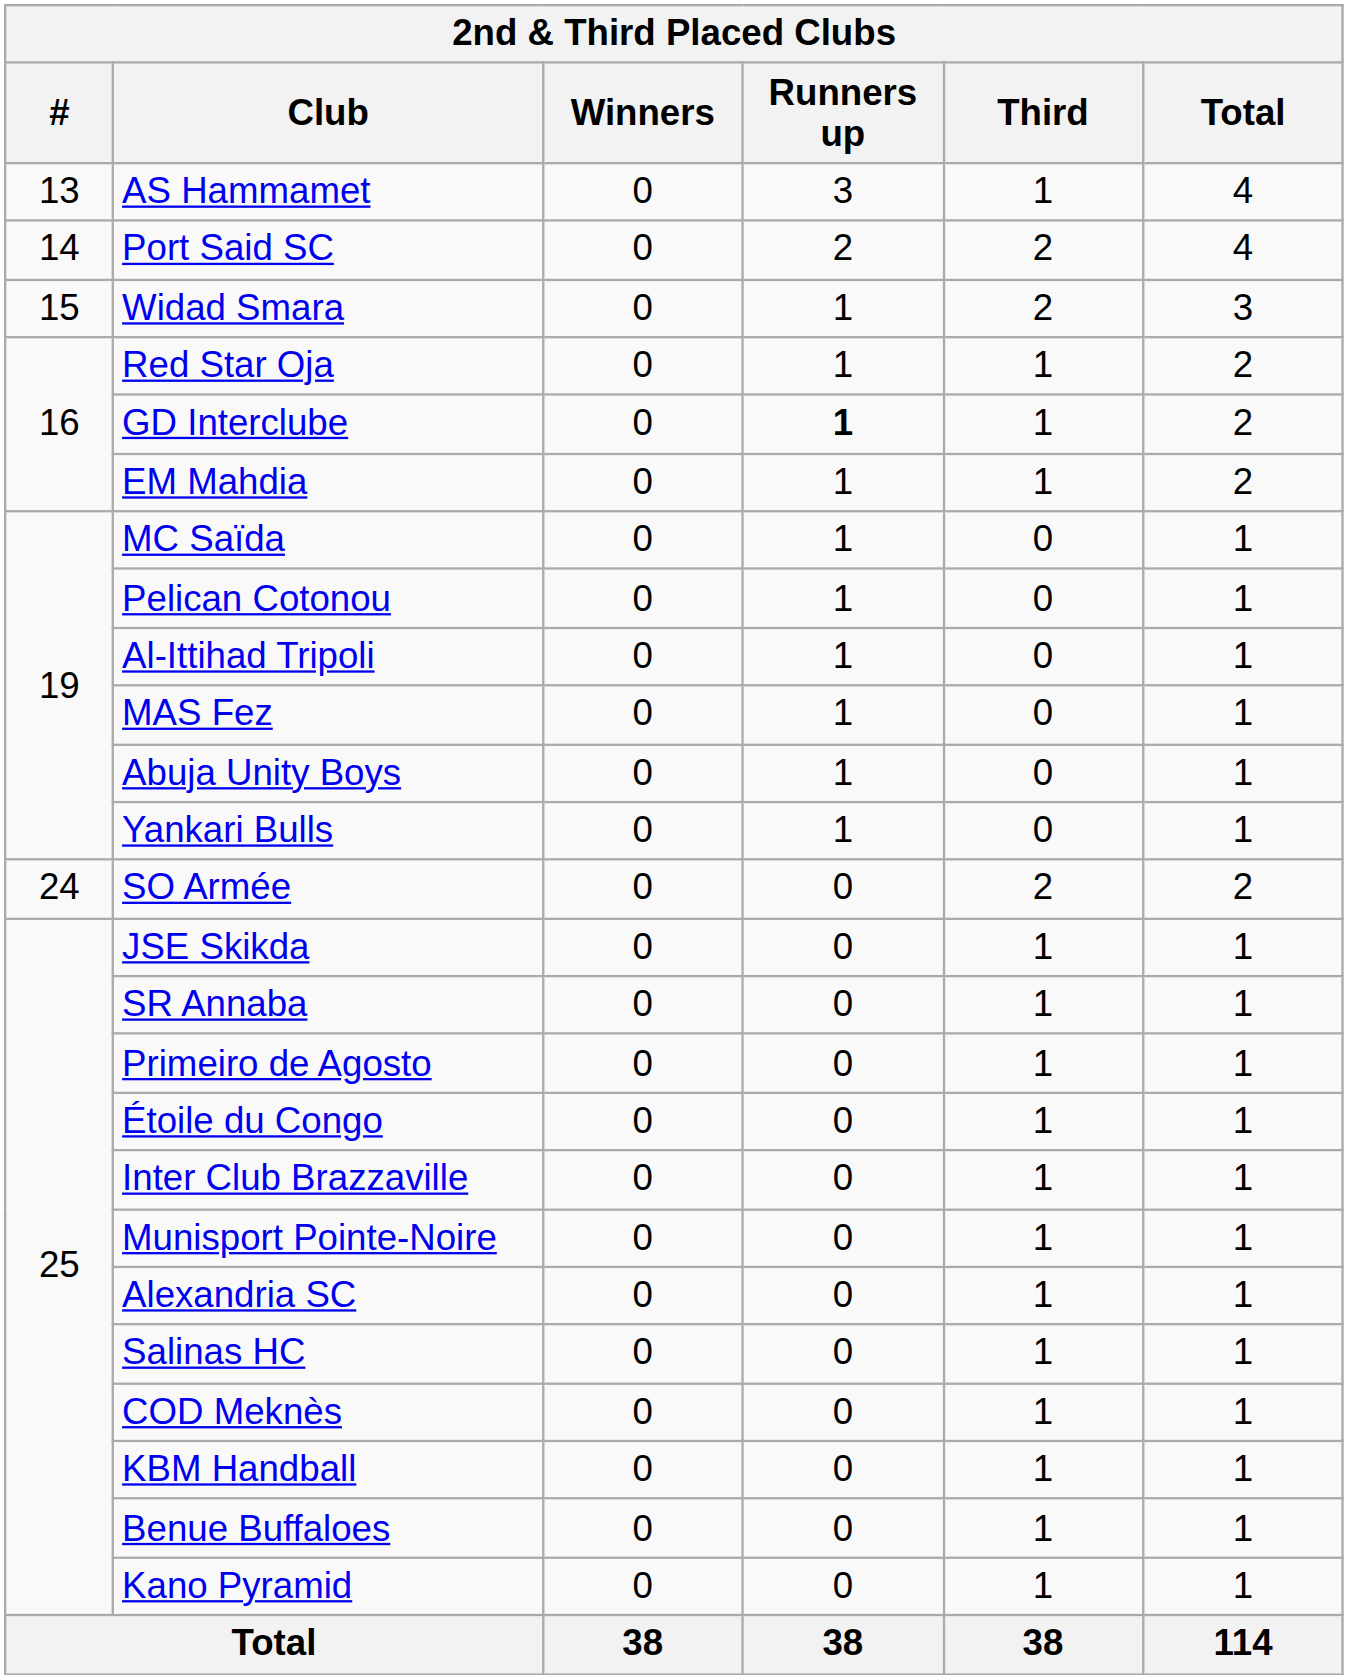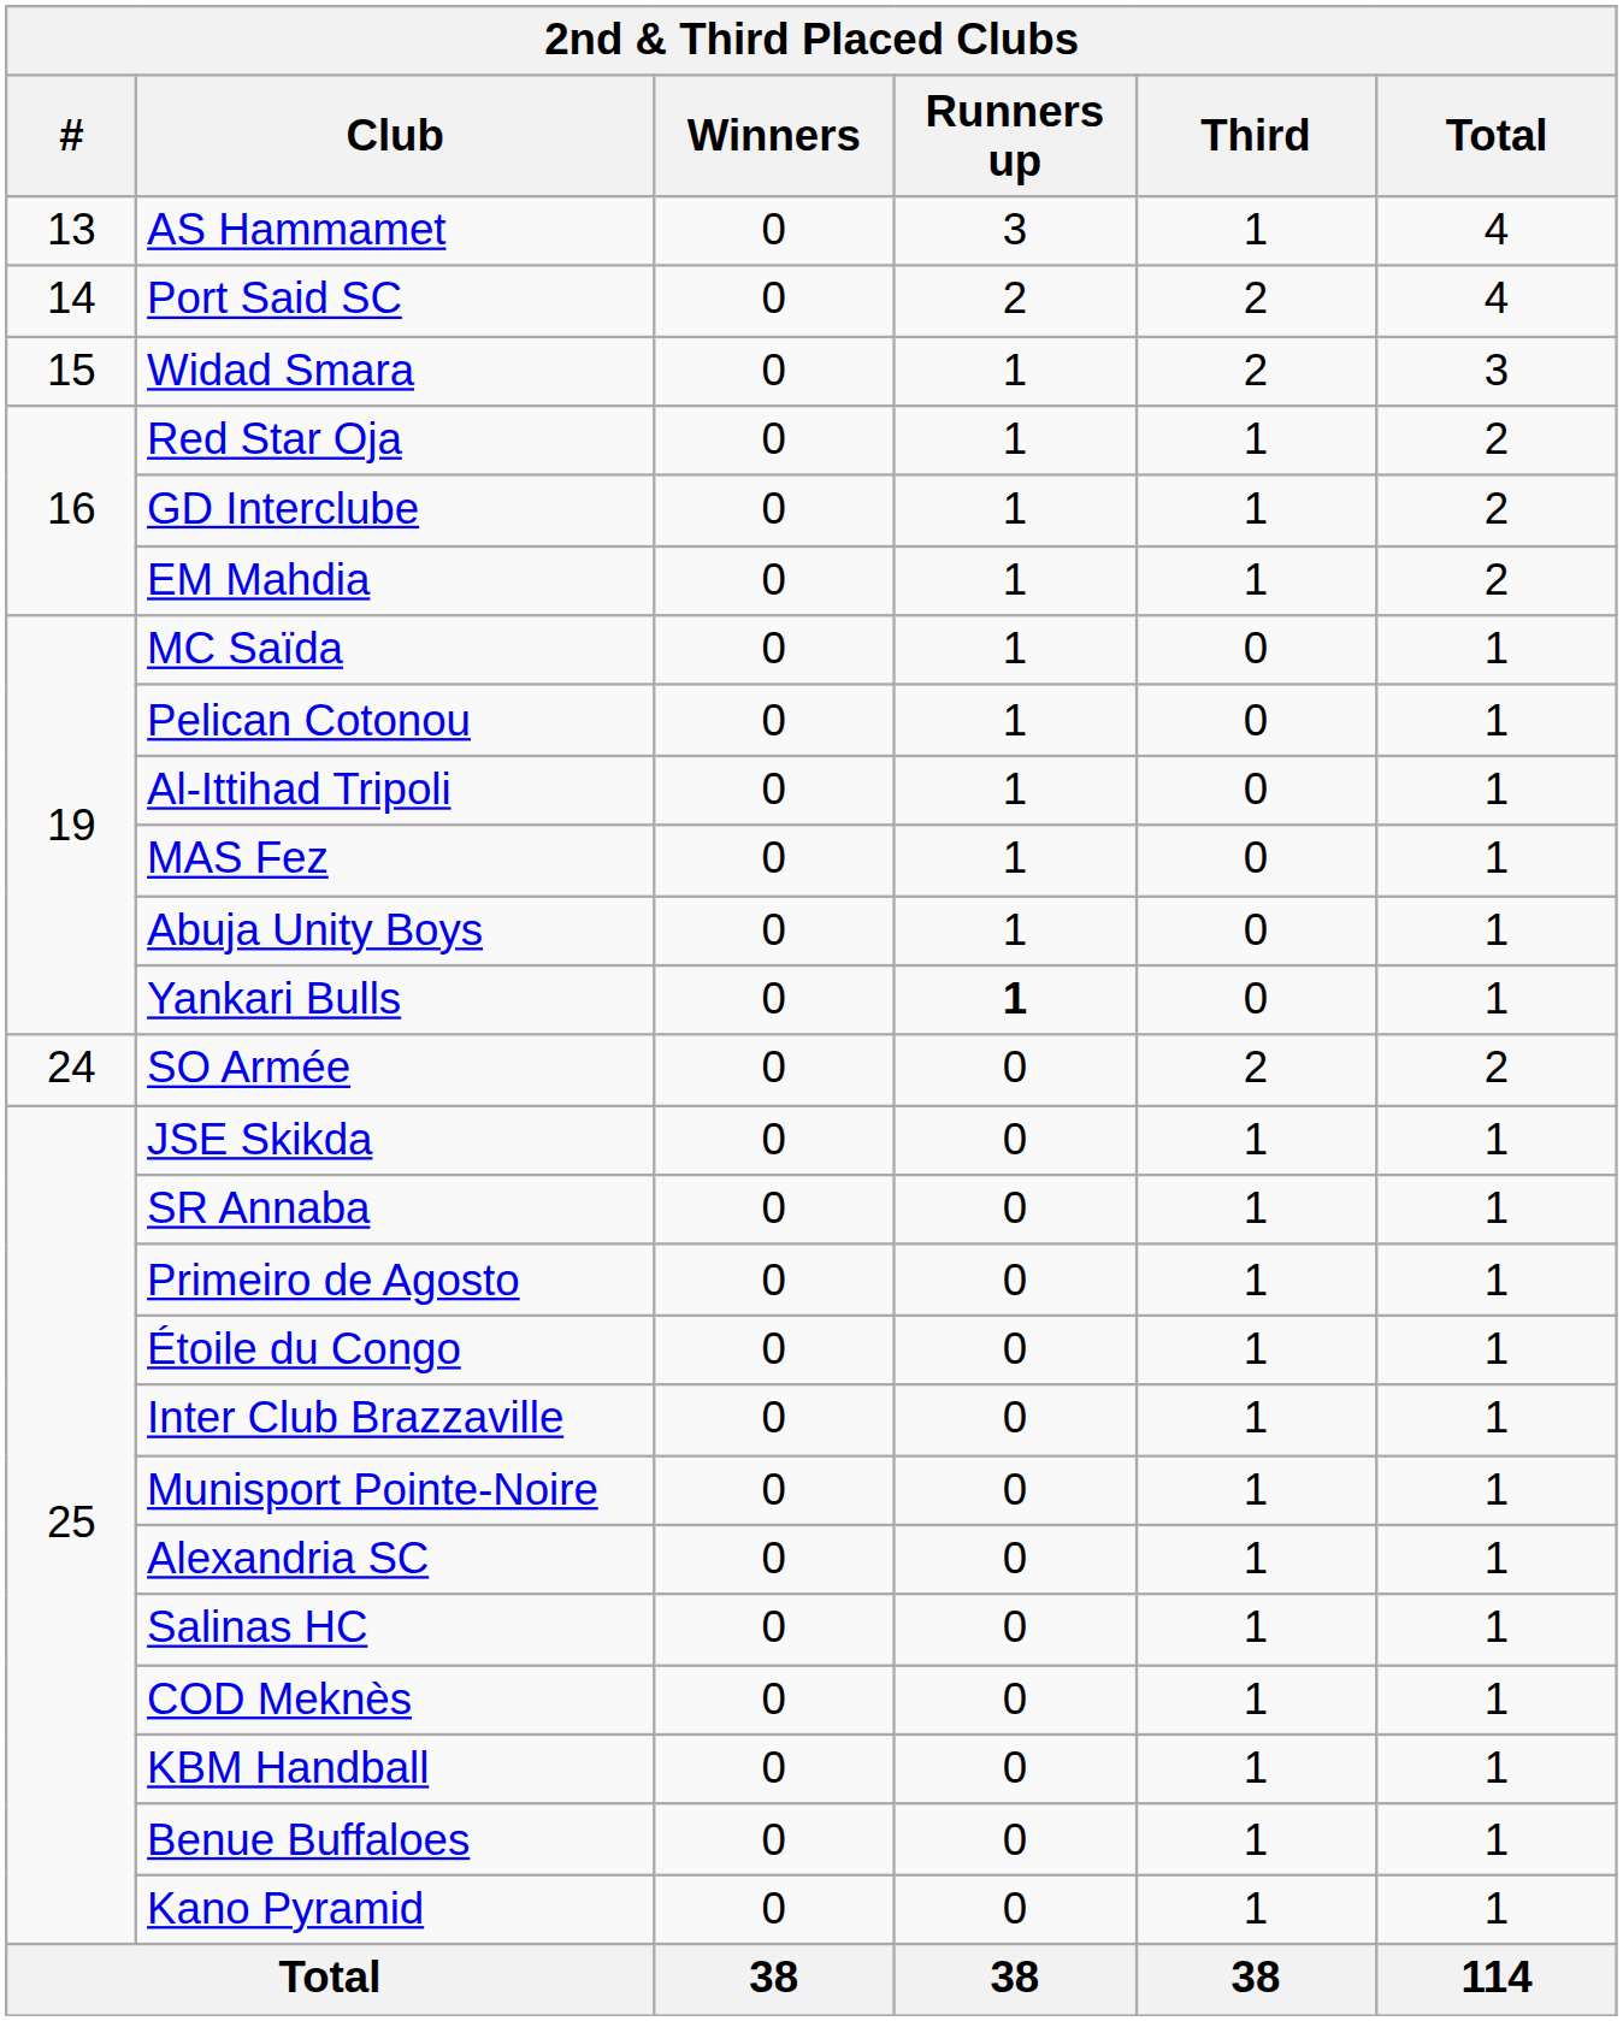GD Interclube | Runners up: bold -> normal
Yankari Bulls | Runners up: normal -> bold
